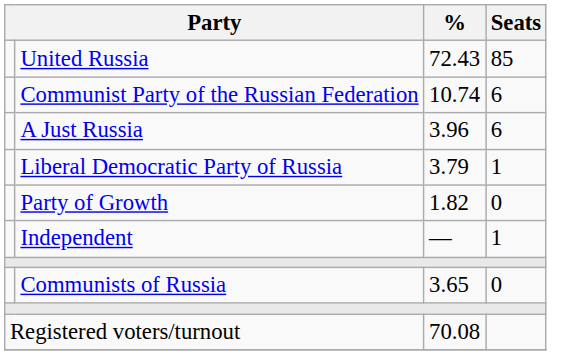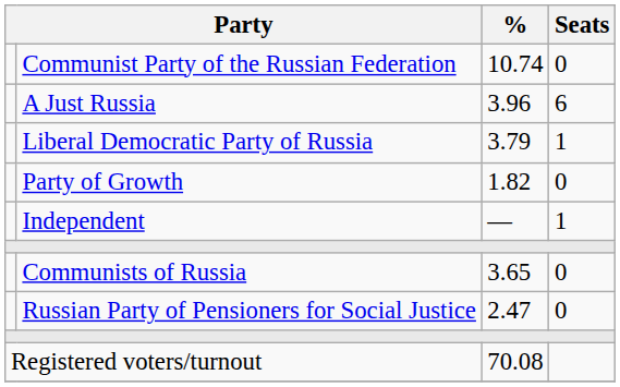- row: United Russia | 72.43 | 85
Communist Party of the Russian Federation | Seats: 6 -> 0
+ row: Russian Party of Pensioners for Social Justice | 2.47 | 0
